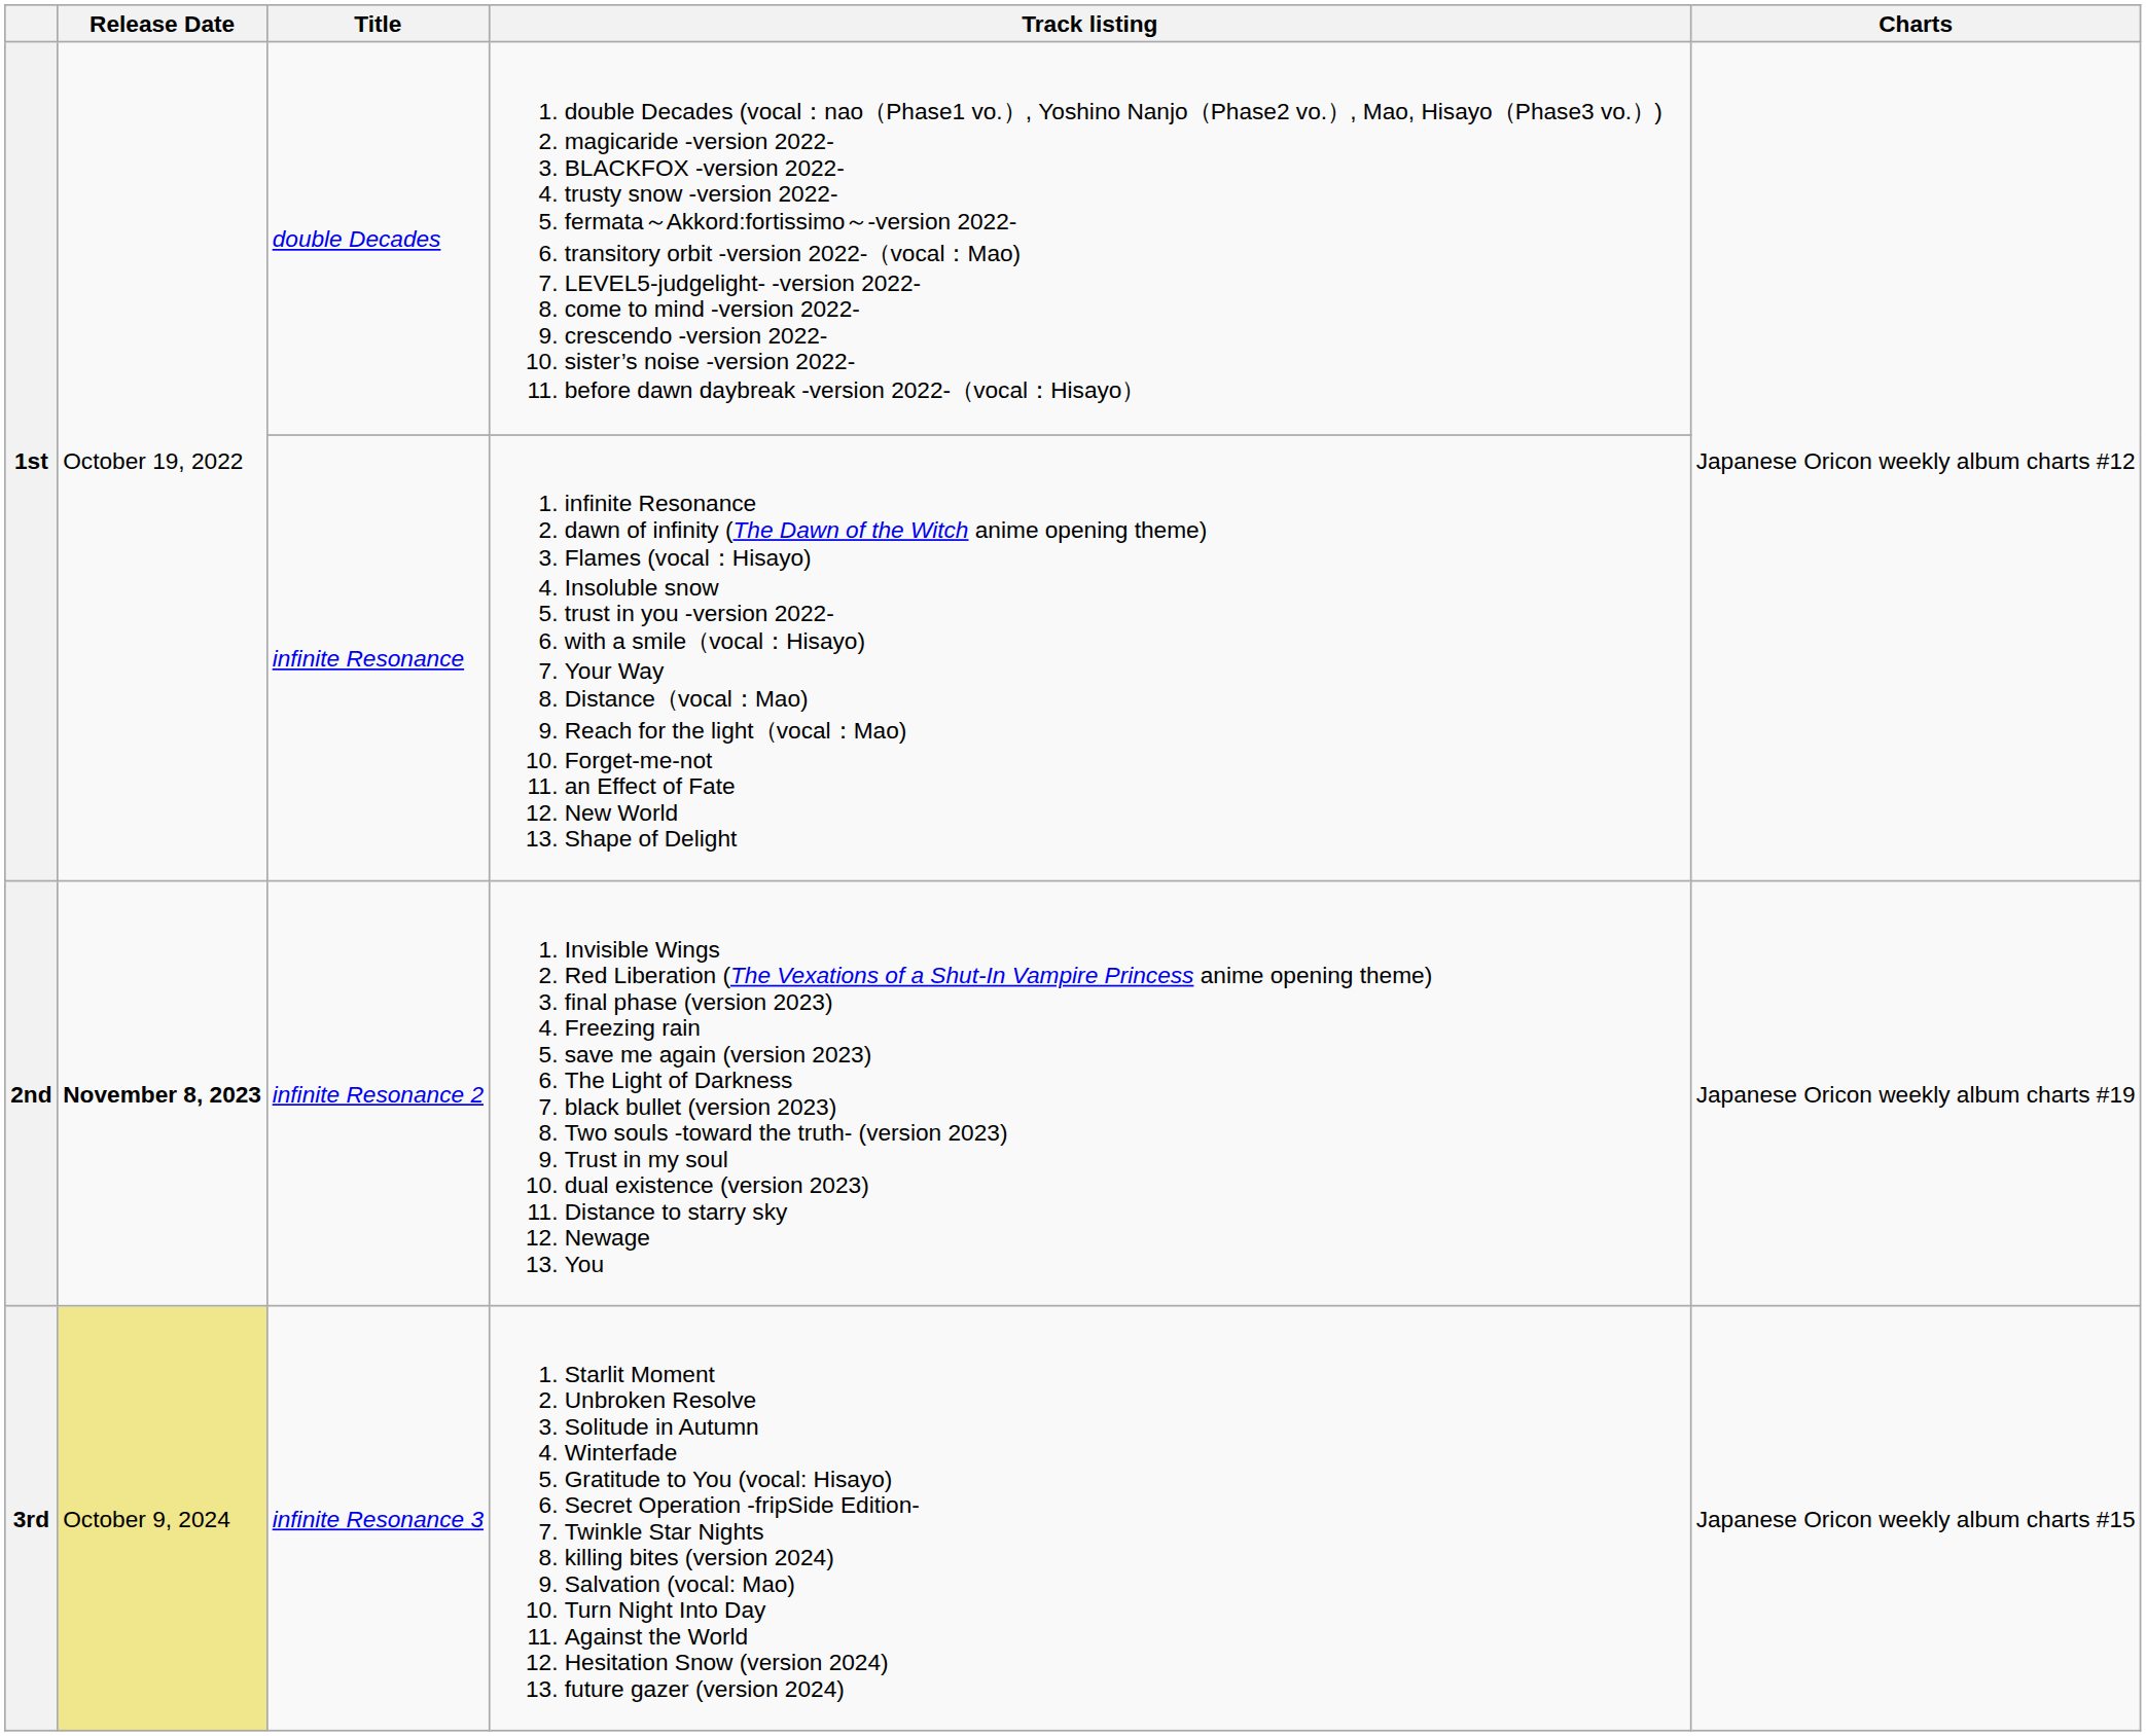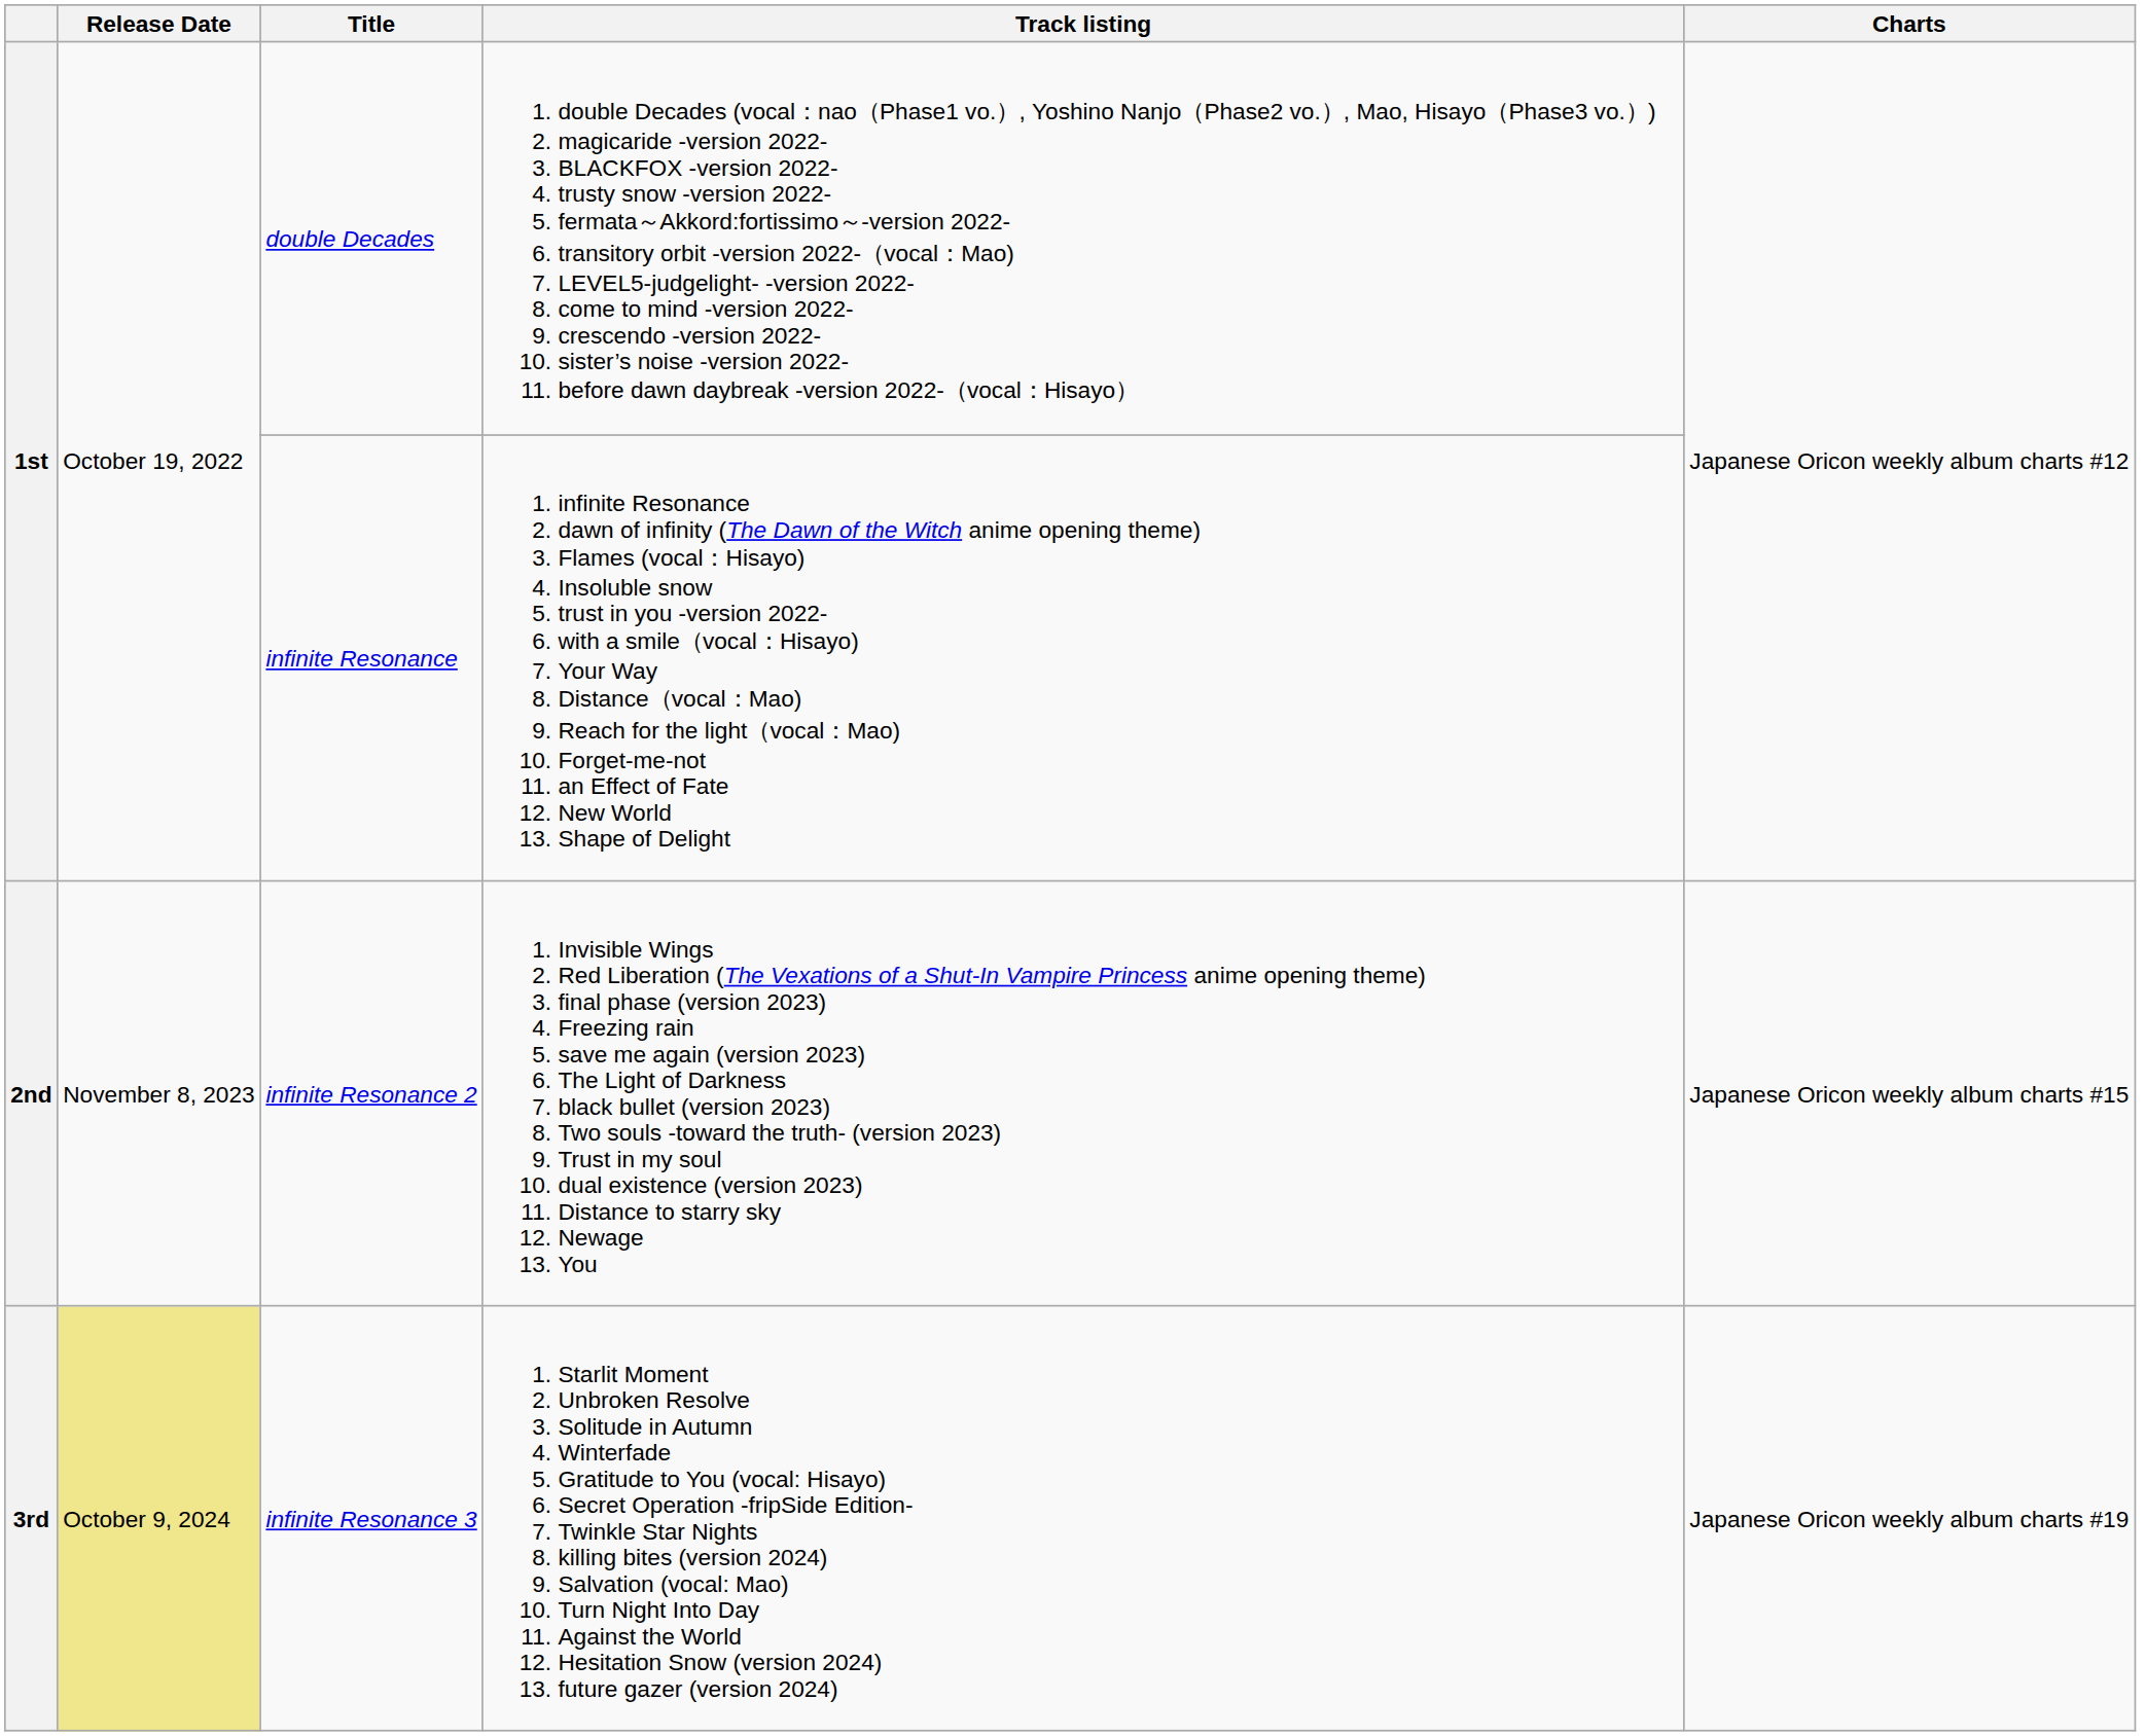infinite Resonance 2 | Release Date: bold -> normal
infinite Resonance 2 | Charts: Japanese Oricon weekly album charts #19 -> Japanese Oricon weekly album charts #15
infinite Resonance 3 | Charts: Japanese Oricon weekly album charts #15 -> Japanese Oricon weekly album charts #19
